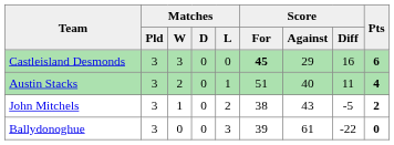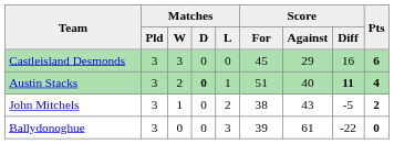Castleisland Desmonds | Score / For: bold -> normal
Austin Stacks | Matches / D: normal -> bold
Austin Stacks | Score / Diff: normal -> bold
